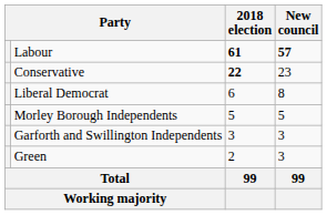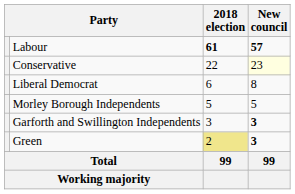Conservative | 2018 election: bold -> normal
Conservative | New council: no background -> lightyellow background
Garforth and Swillington Independents | New council: normal -> bold
Green | 2018 election: no background -> khaki background
Green | New council: normal -> bold
